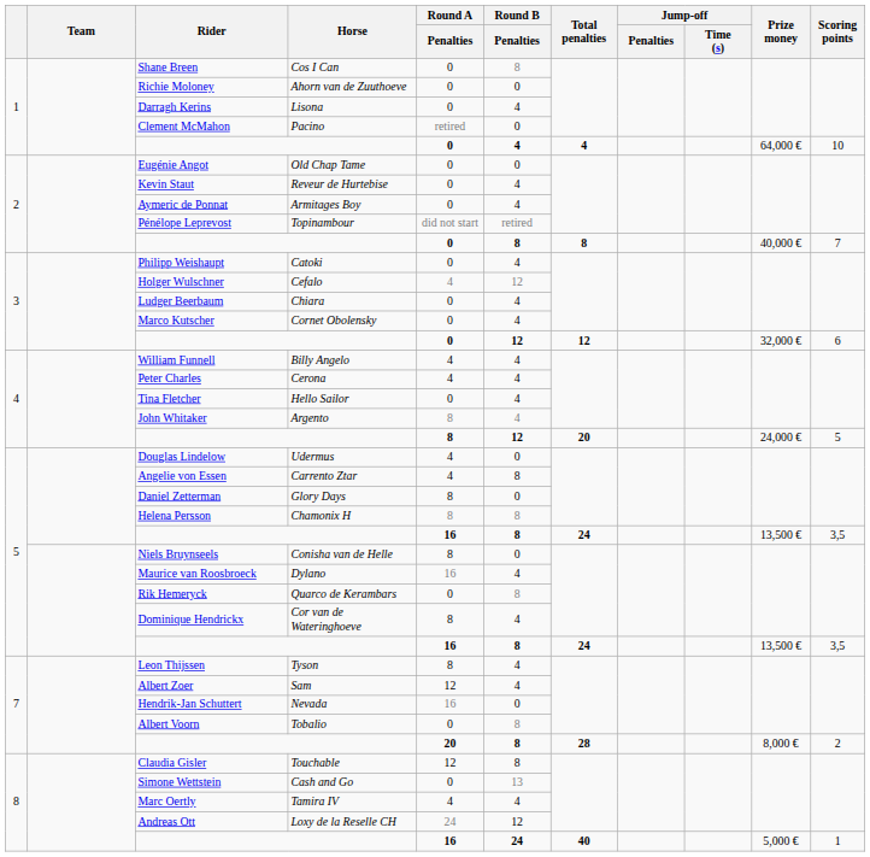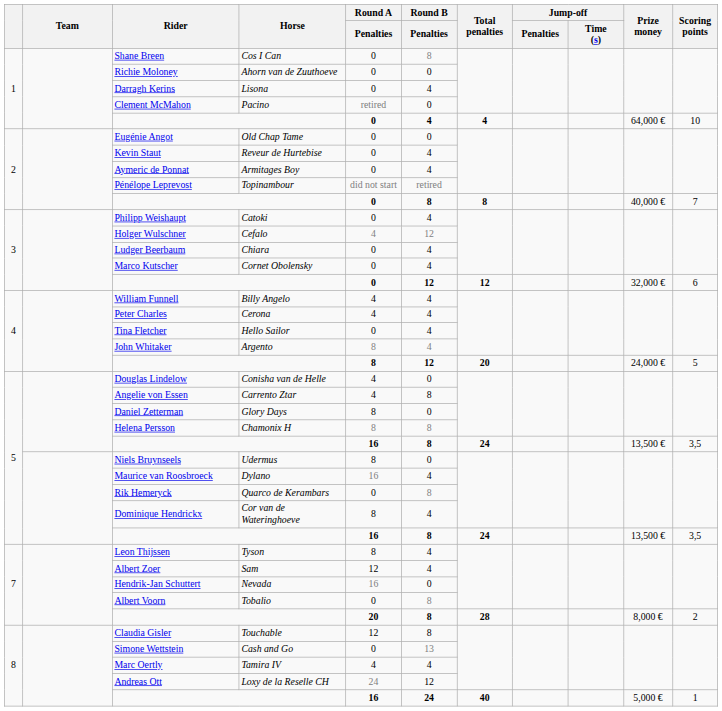Douglas Lindelow | Horse: Udermus -> Conisha van de Helle
Niels Bruynseels | Horse: Conisha van de Helle -> Udermus
